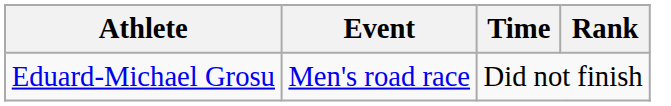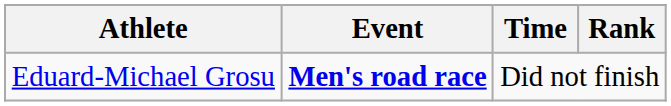Eduard-Michael Grosu | Event: normal -> bold
